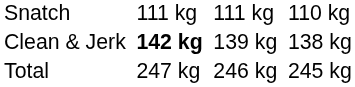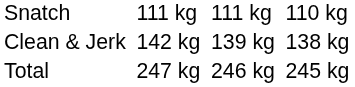Clean & Jerk | column 2: bold -> normal
